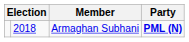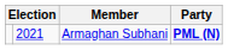Armaghan Subhani | column 2: 2018 -> 2021
